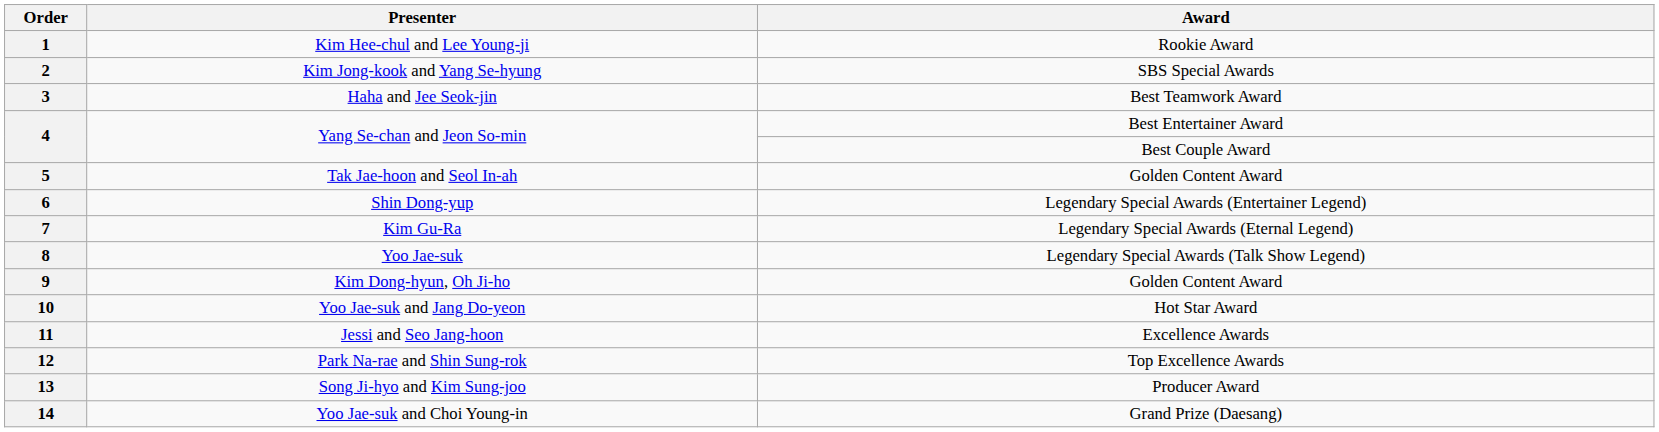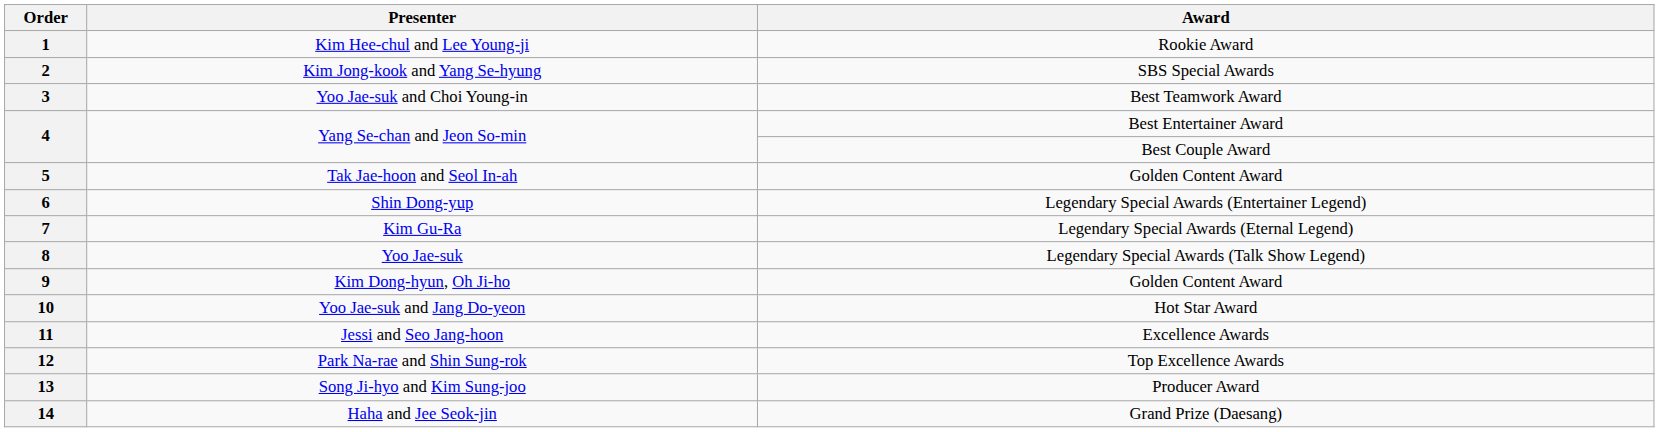3 | Presenter: Haha and Jee Seok-jin -> Yoo Jae-suk and Choi Young-in
14 | Presenter: Yoo Jae-suk and Choi Young-in -> Haha and Jee Seok-jin
